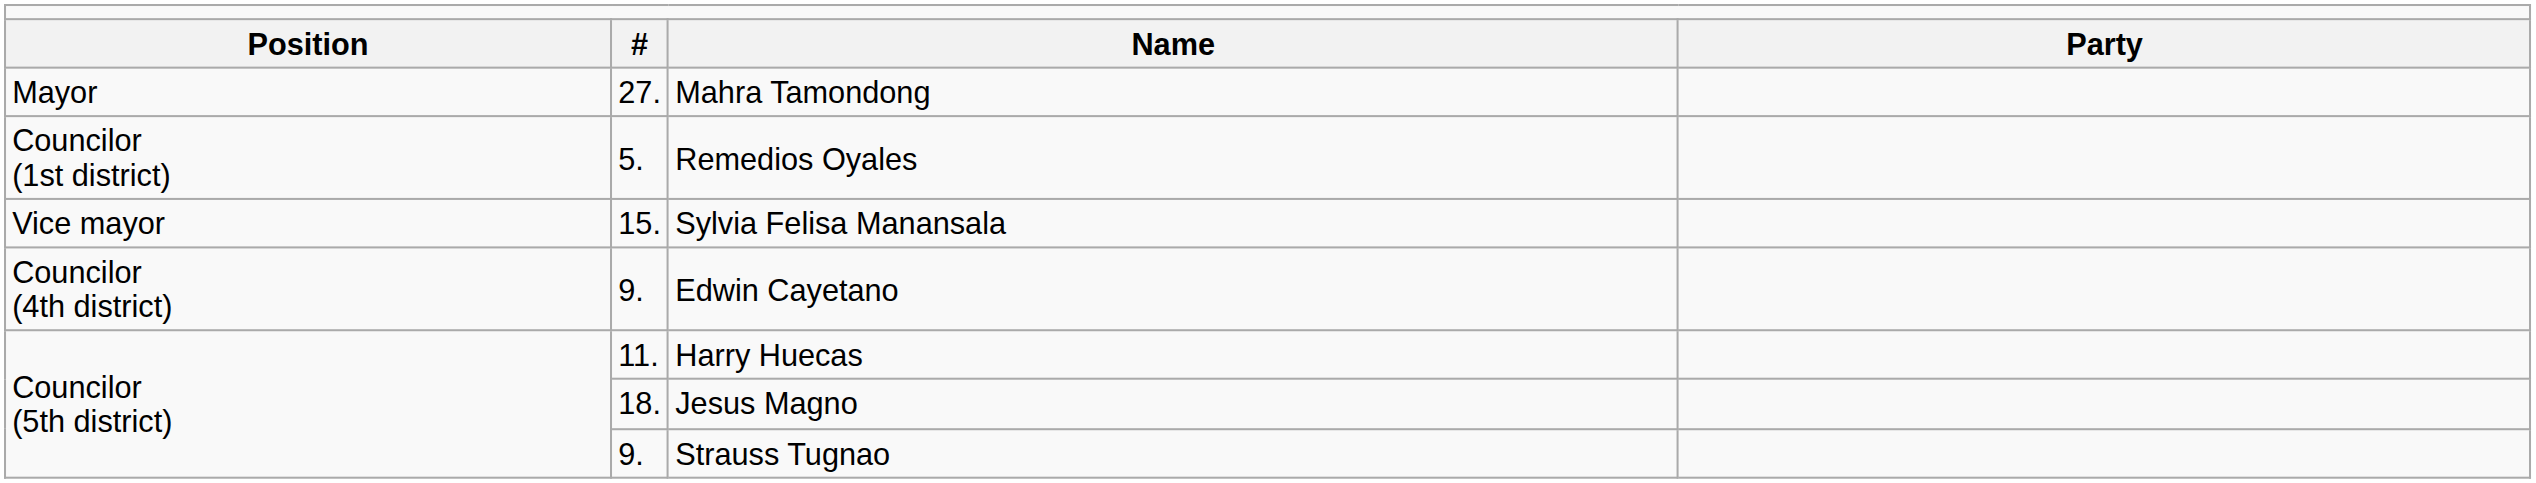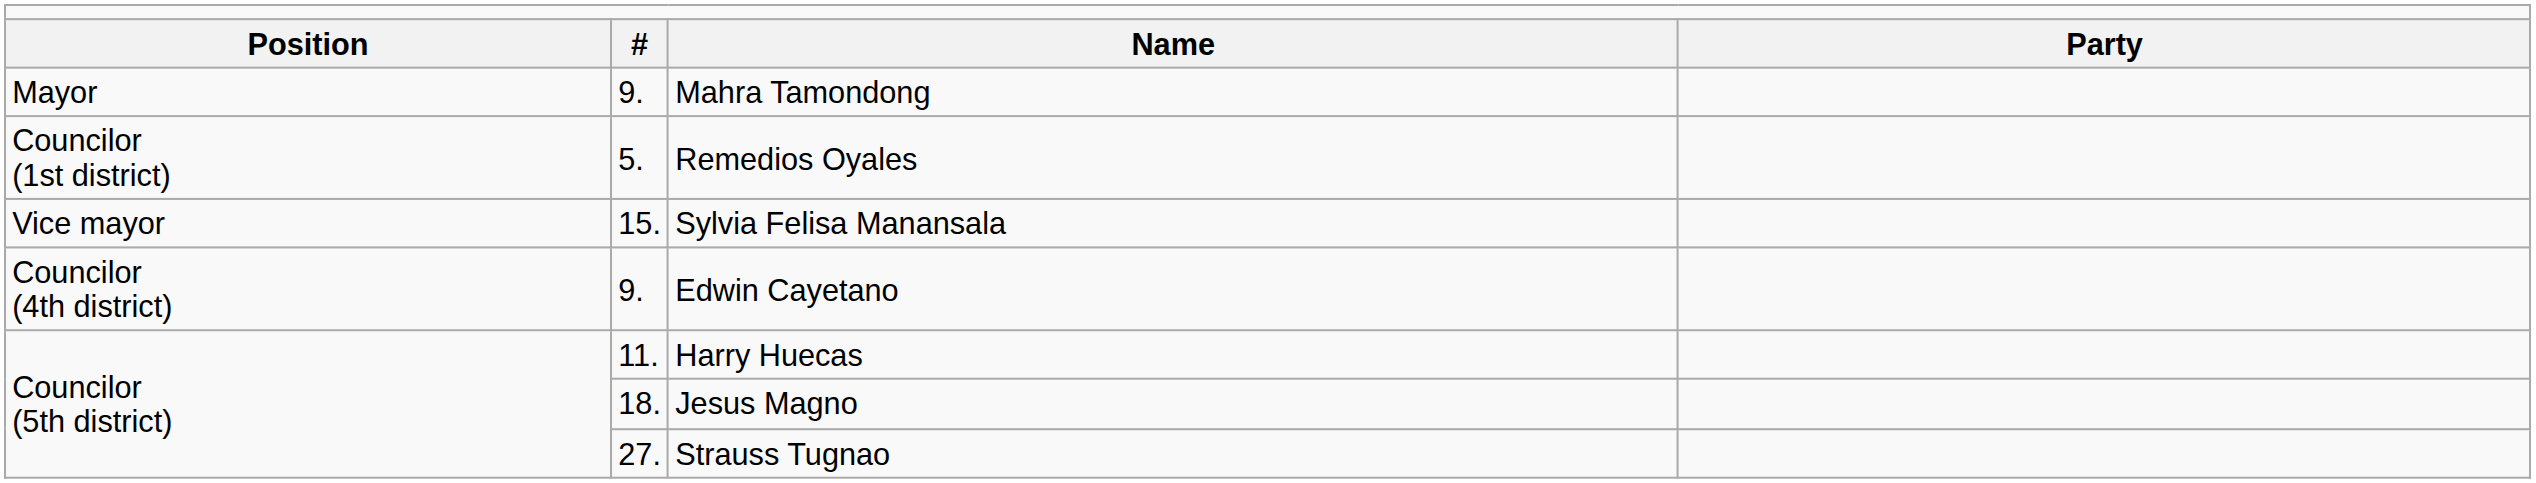Mahra Tamondong | column 2: 27. -> 9.
Strauss Tugnao | column 2: 9. -> 27.
